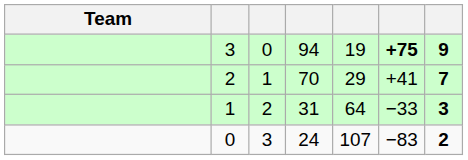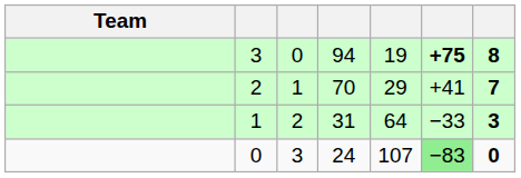row 2 | column 7: 9 -> 8
row 5 | column 6: no background -> lightgreen background
row 5 | column 7: 2 -> 0
